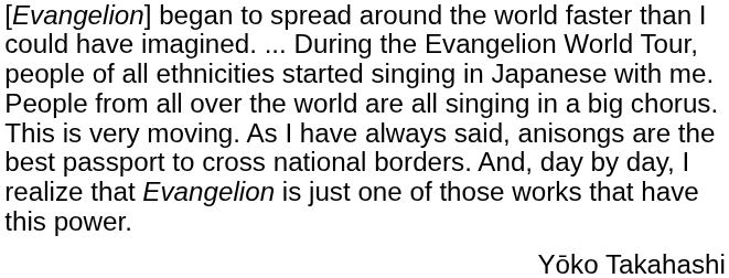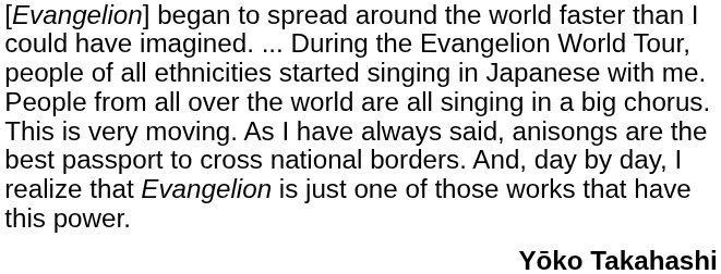row 2 | column 1: normal -> bold
